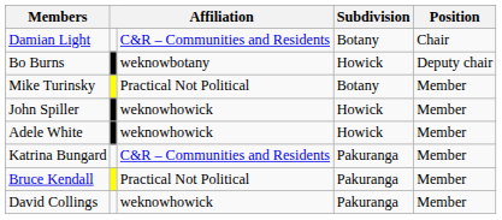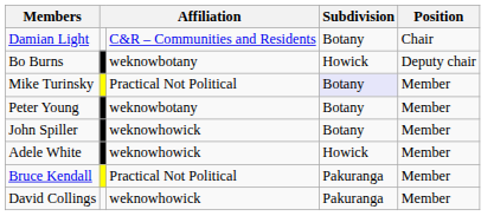Mike Turinsky | Subdivision: no background -> lavender background
+ row: Peter Young | weknowbotany | Botany | Member
John Spiller | Subdivision: Howick -> Botany
- row: Katrina Bungard | C&R – Communities and Residents | Pakuranga | Member
